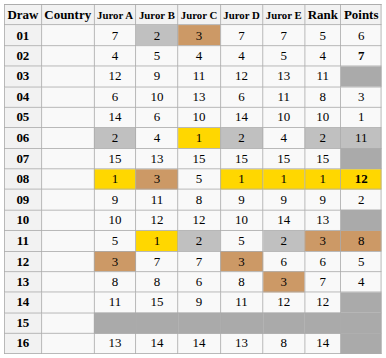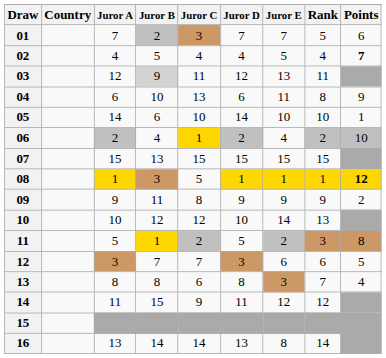03 | Juror B: no background -> lightgrey background
04 | Points: 3 -> 9
06 | Points: 11 -> 10
